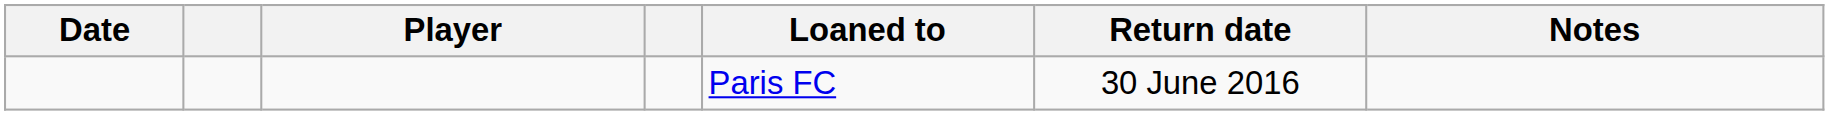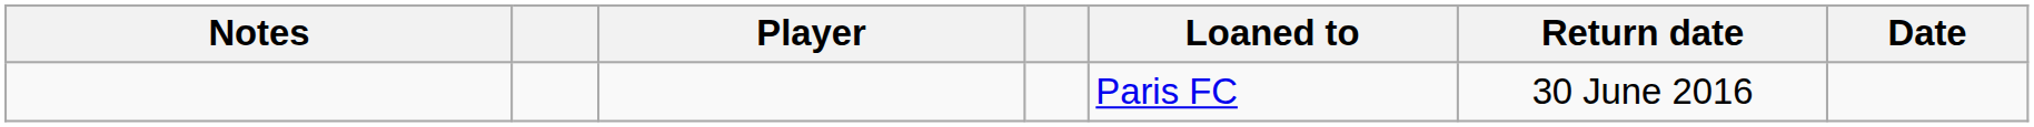columns swapped: Date <-> Notes
